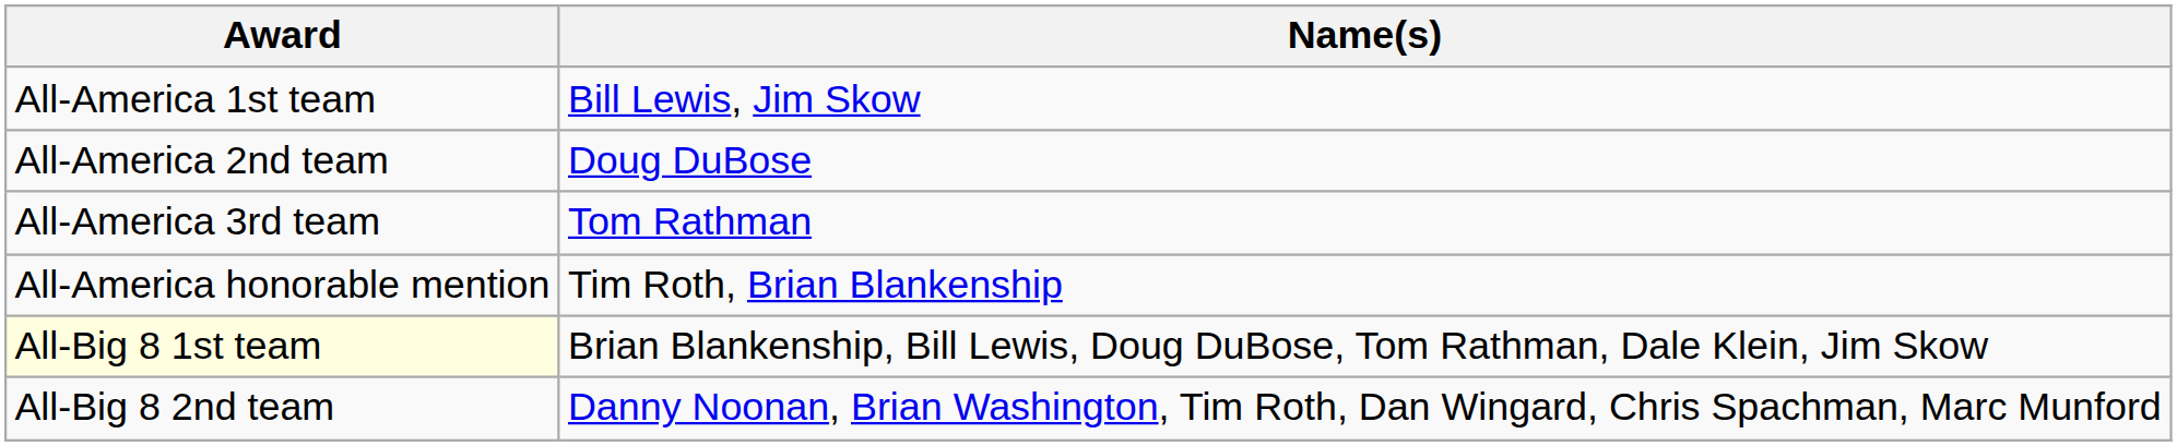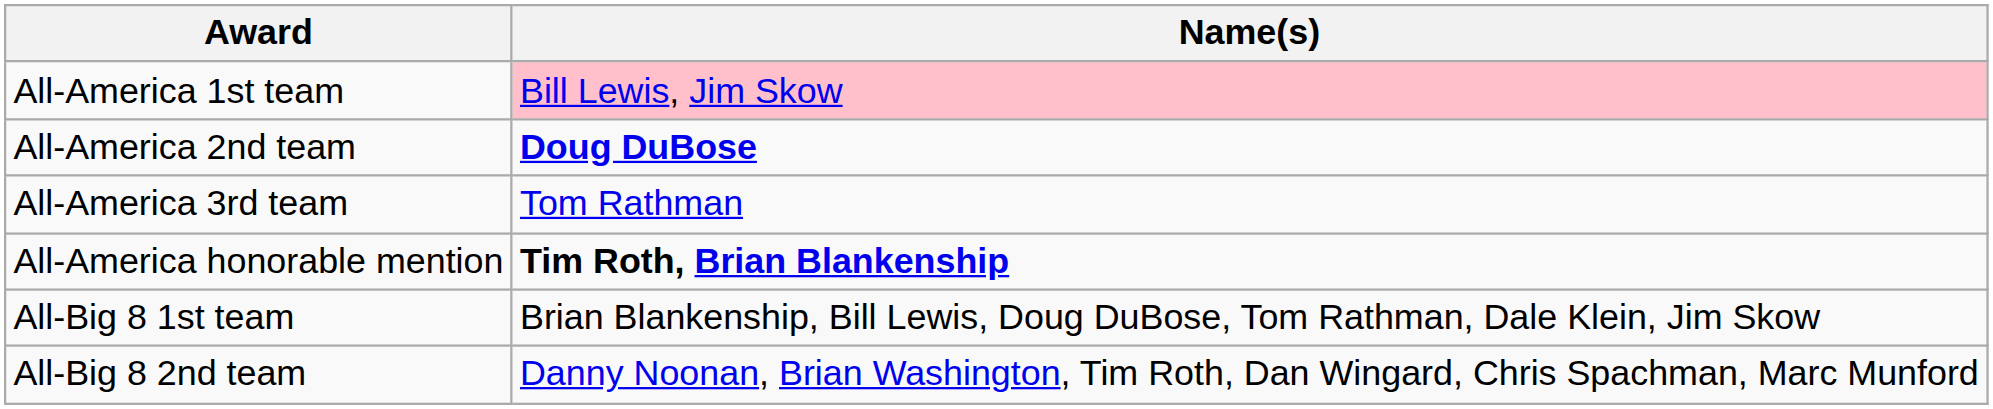row 2 | Name(s): no background -> pink background
row 3 | Name(s): normal -> bold
row 5 | Name(s): normal -> bold
row 6 | Award: lightyellow background -> no background
